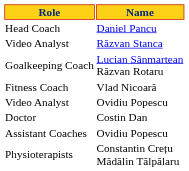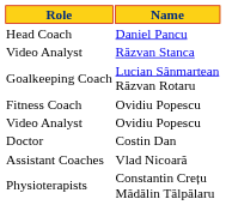row 5 | Name: Vlad Nicoară -> Ovidiu Popescu
row 8 | Name: Ovidiu Popescu -> Vlad Nicoară
